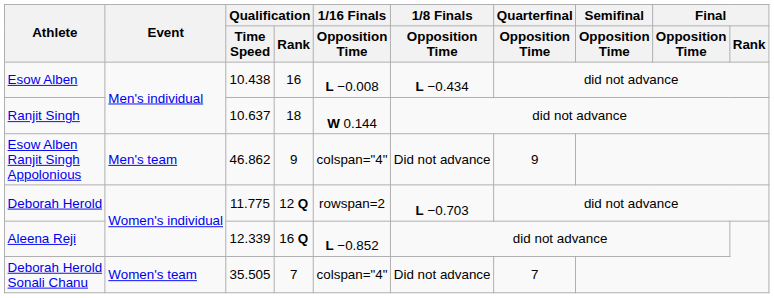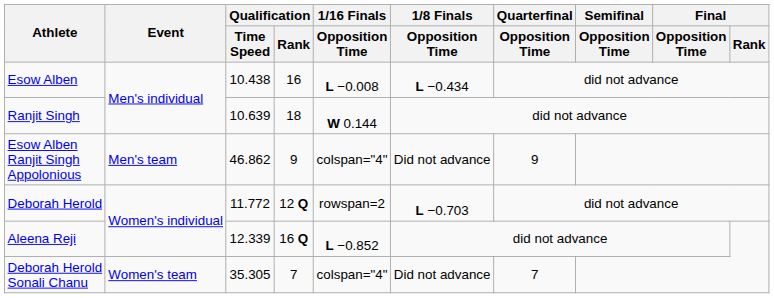Ranjit Singh | Qualification / Time Speed: 10.637 -> 10.639
Deborah Herold | Qualification / Time Speed: 11.775 -> 11.772
Deborah Herold Sonali Chanu | Qualification / Time Speed: 35.505 -> 35.305
